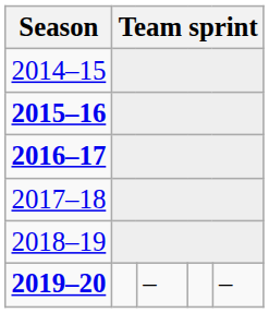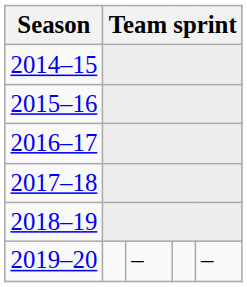2015–16 | Season: bold -> normal
2016–17 | Season: bold -> normal
2019–20 | Season: bold -> normal
